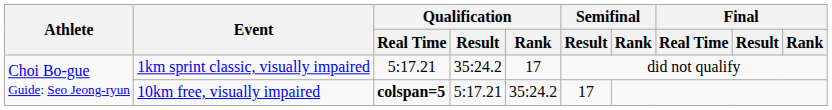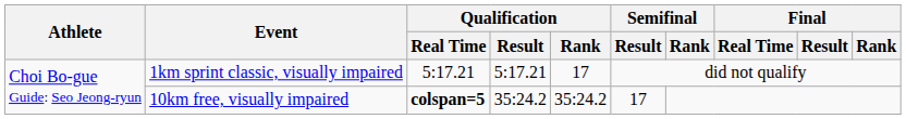1km sprint classic, visually impaired | Qualification / Result: 35:24.2 -> 5:17.21
10km free, visually impaired | Qualification / Result: 5:17.21 -> 35:24.2
